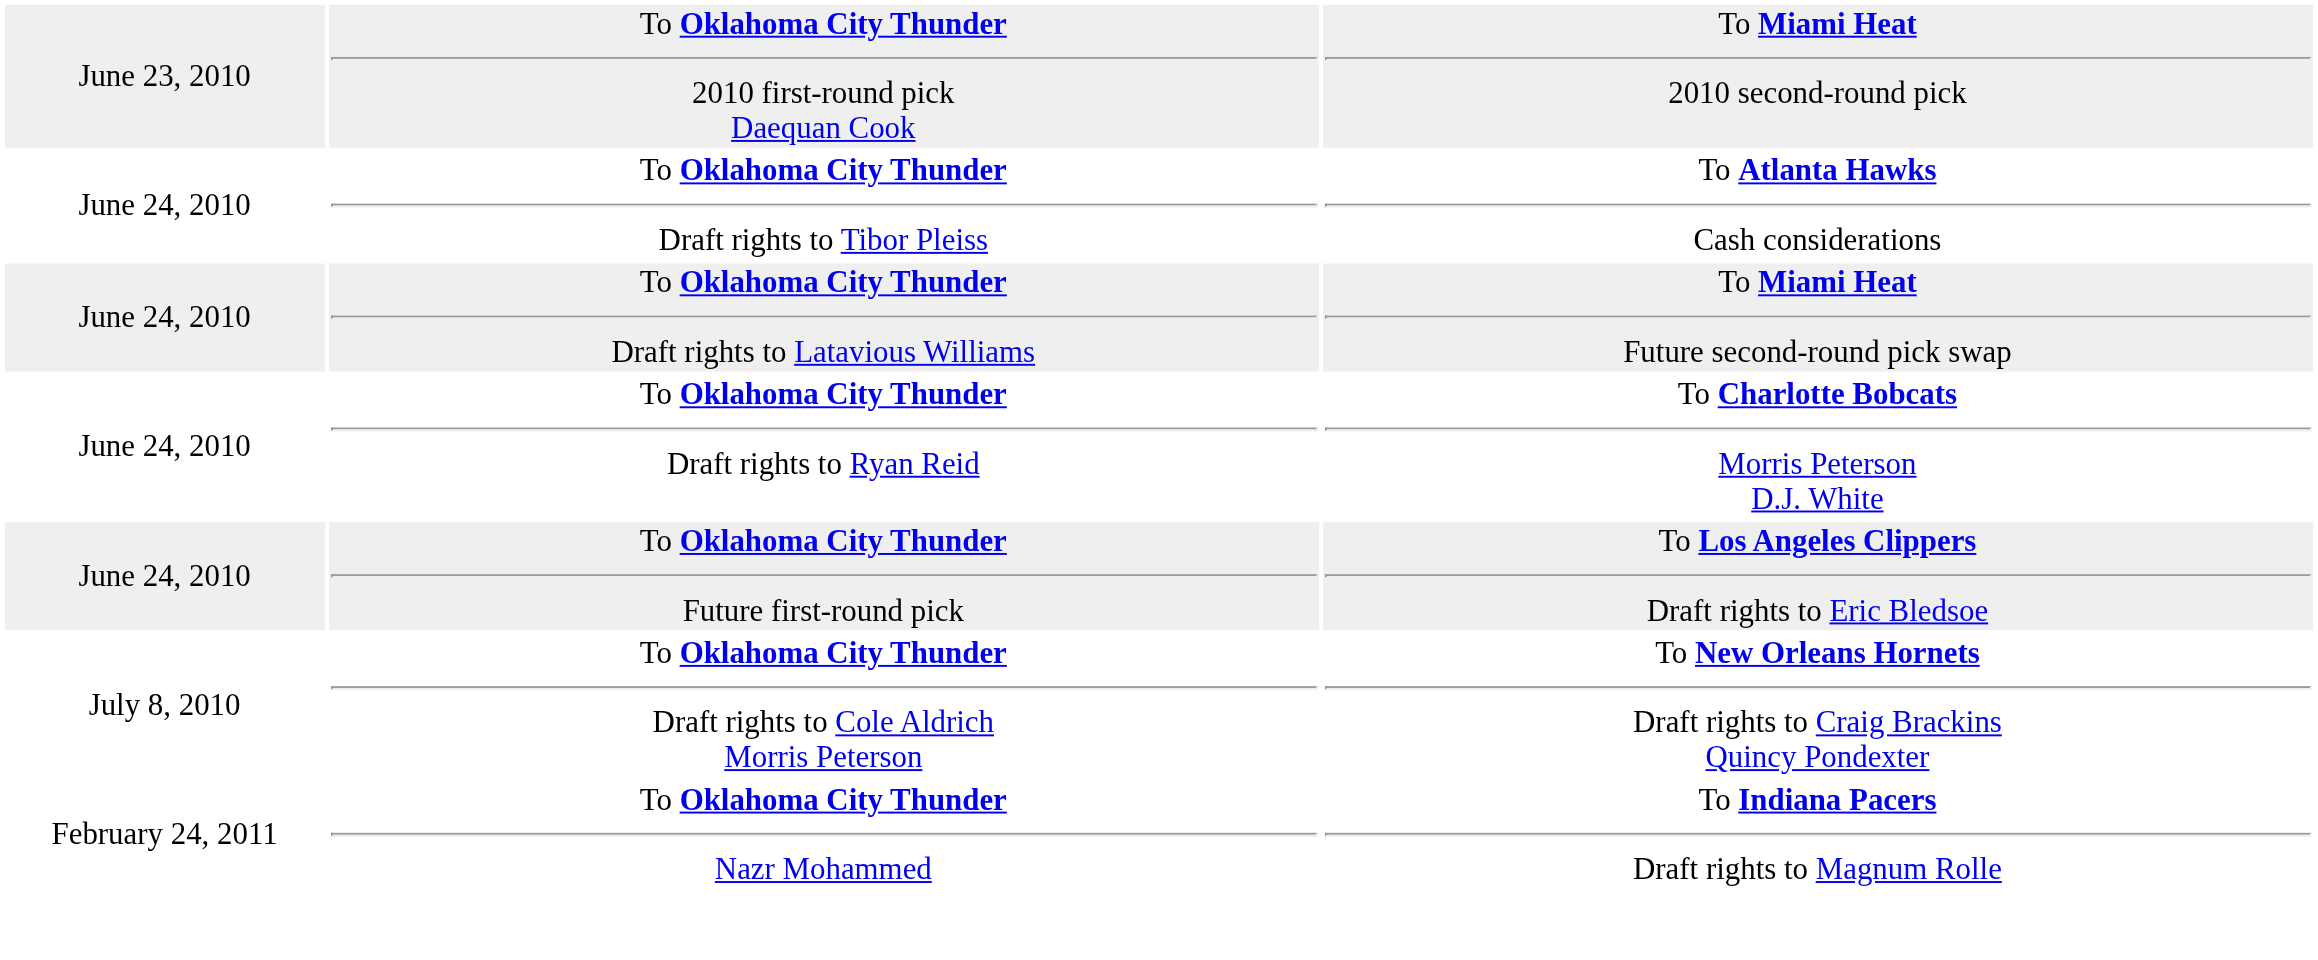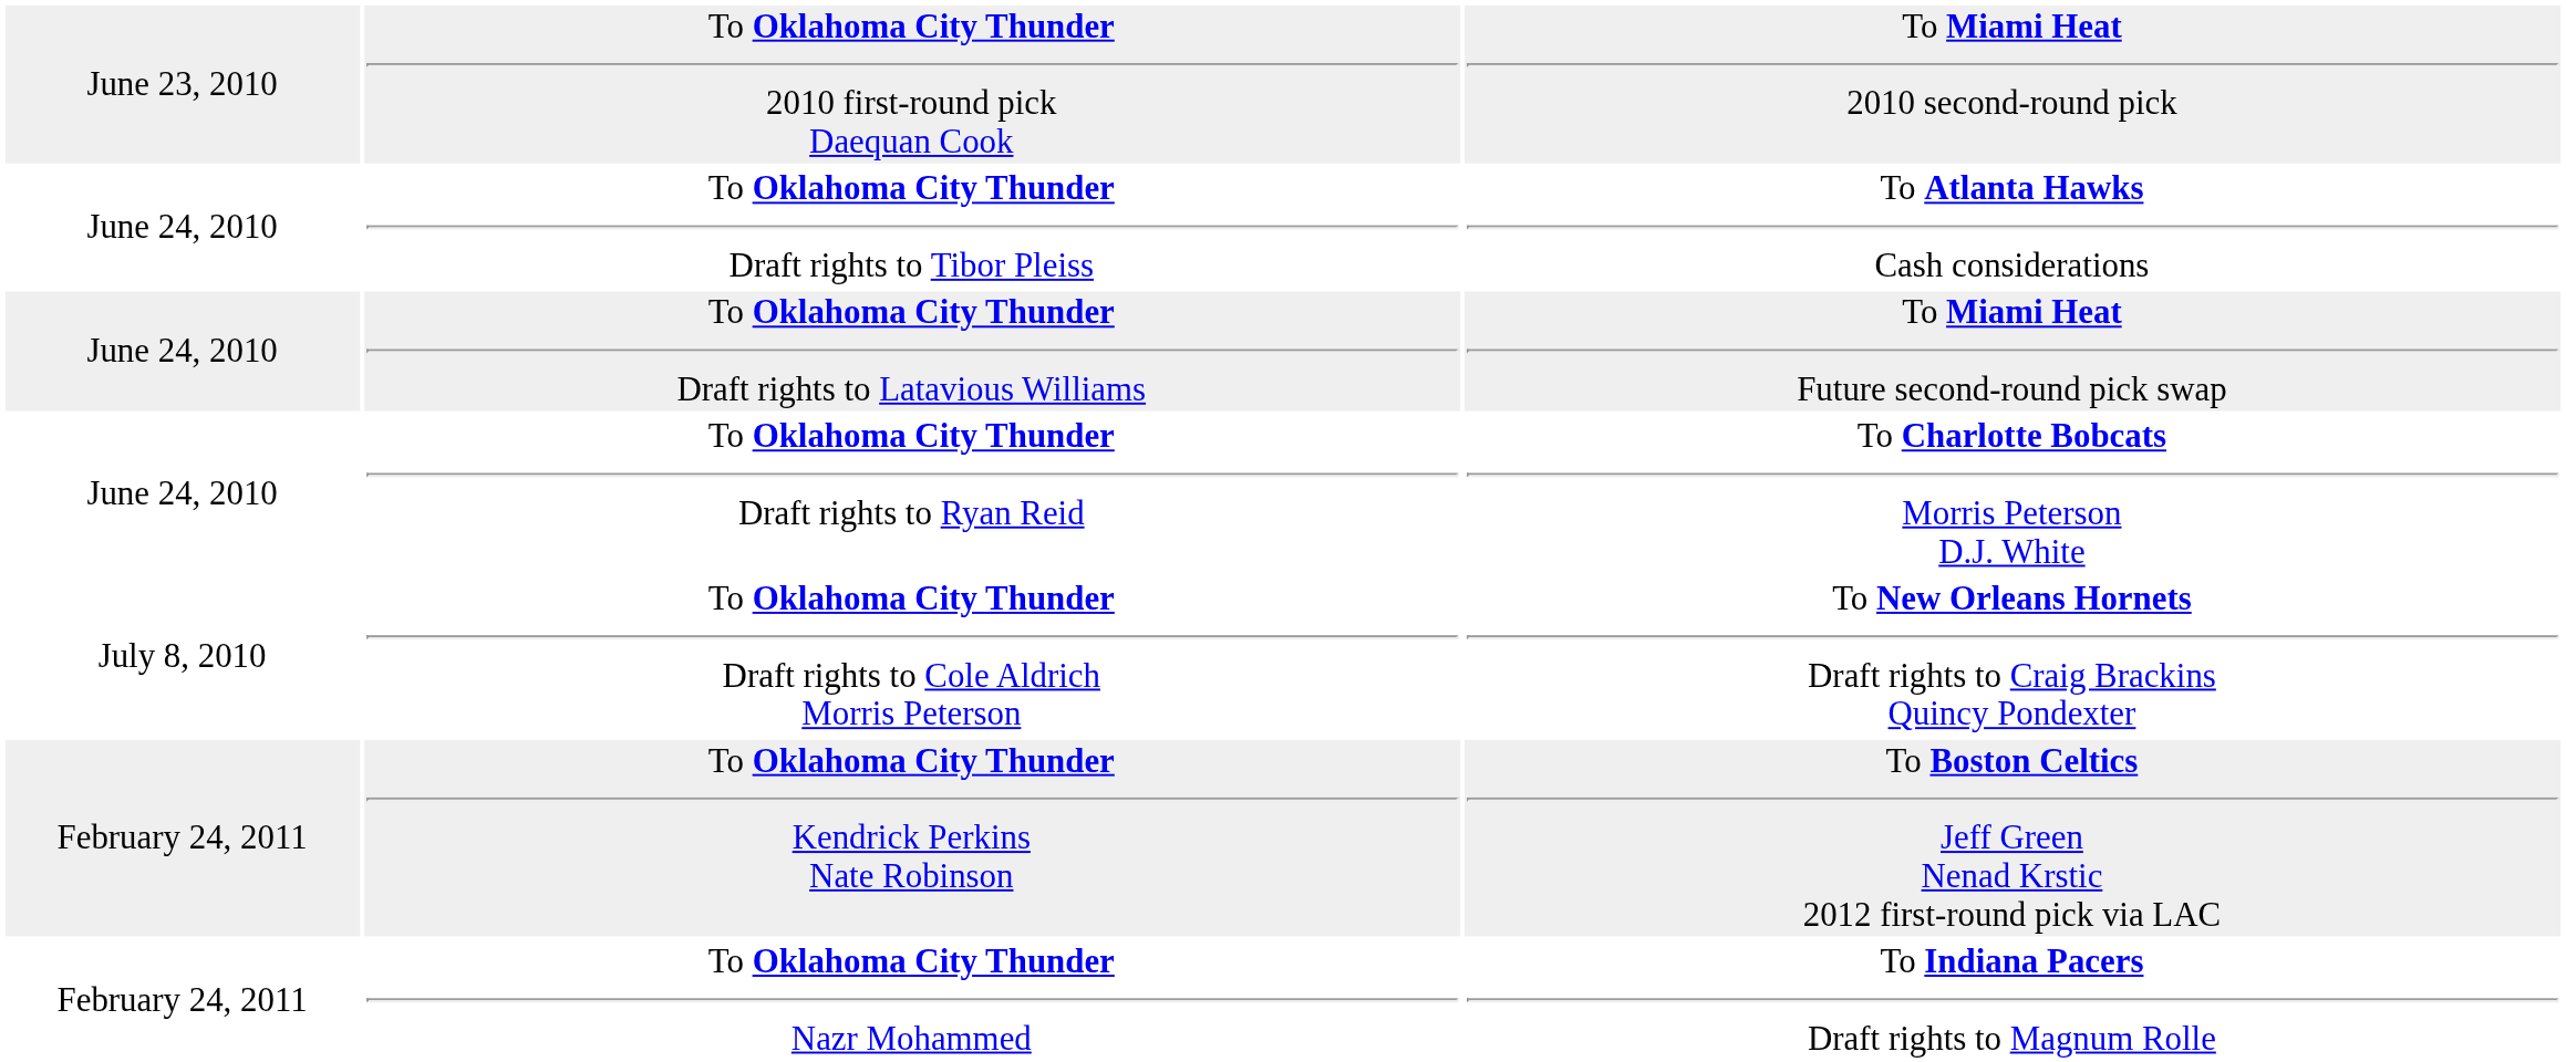- row: June 24, 2010 | To Oklahoma City Thunder Future first-round pick | To Los Angeles Clippers Draft rights to Eric Bledsoe
+ row: February 24, 2011 | To Oklahoma City Thunder Kendrick Perkins Nate Robinson | To Boston Celtics Jeff Green Nenad Krstic 2012 first-round pick via LAC
